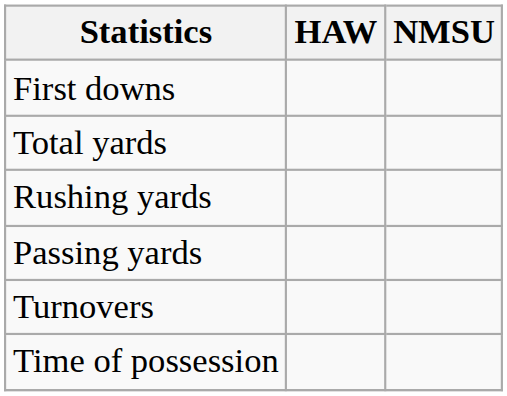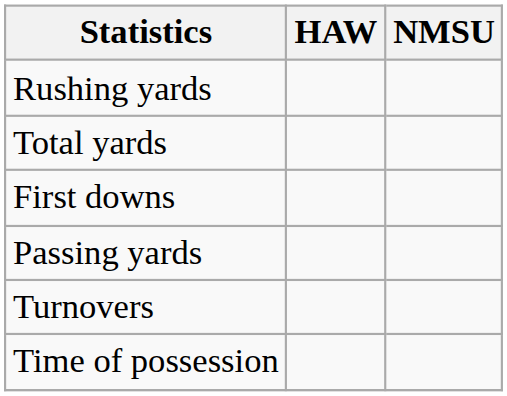rows swapped: First downs <-> Rushing yards
